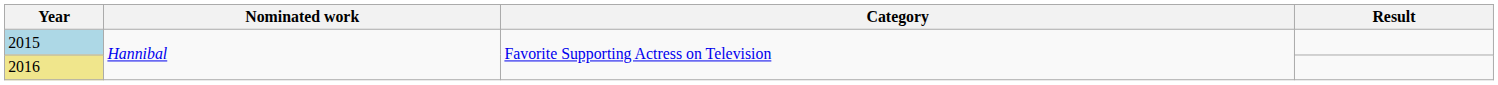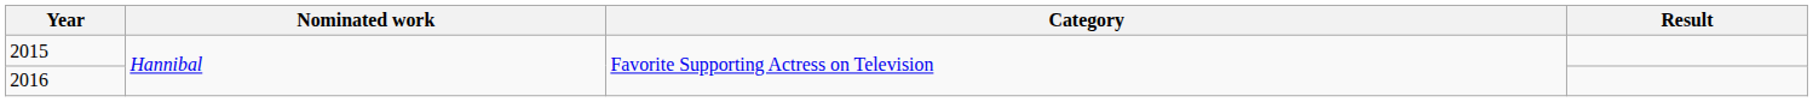2015 | Year: lightblue background -> no background
2016 | Year: khaki background -> no background
